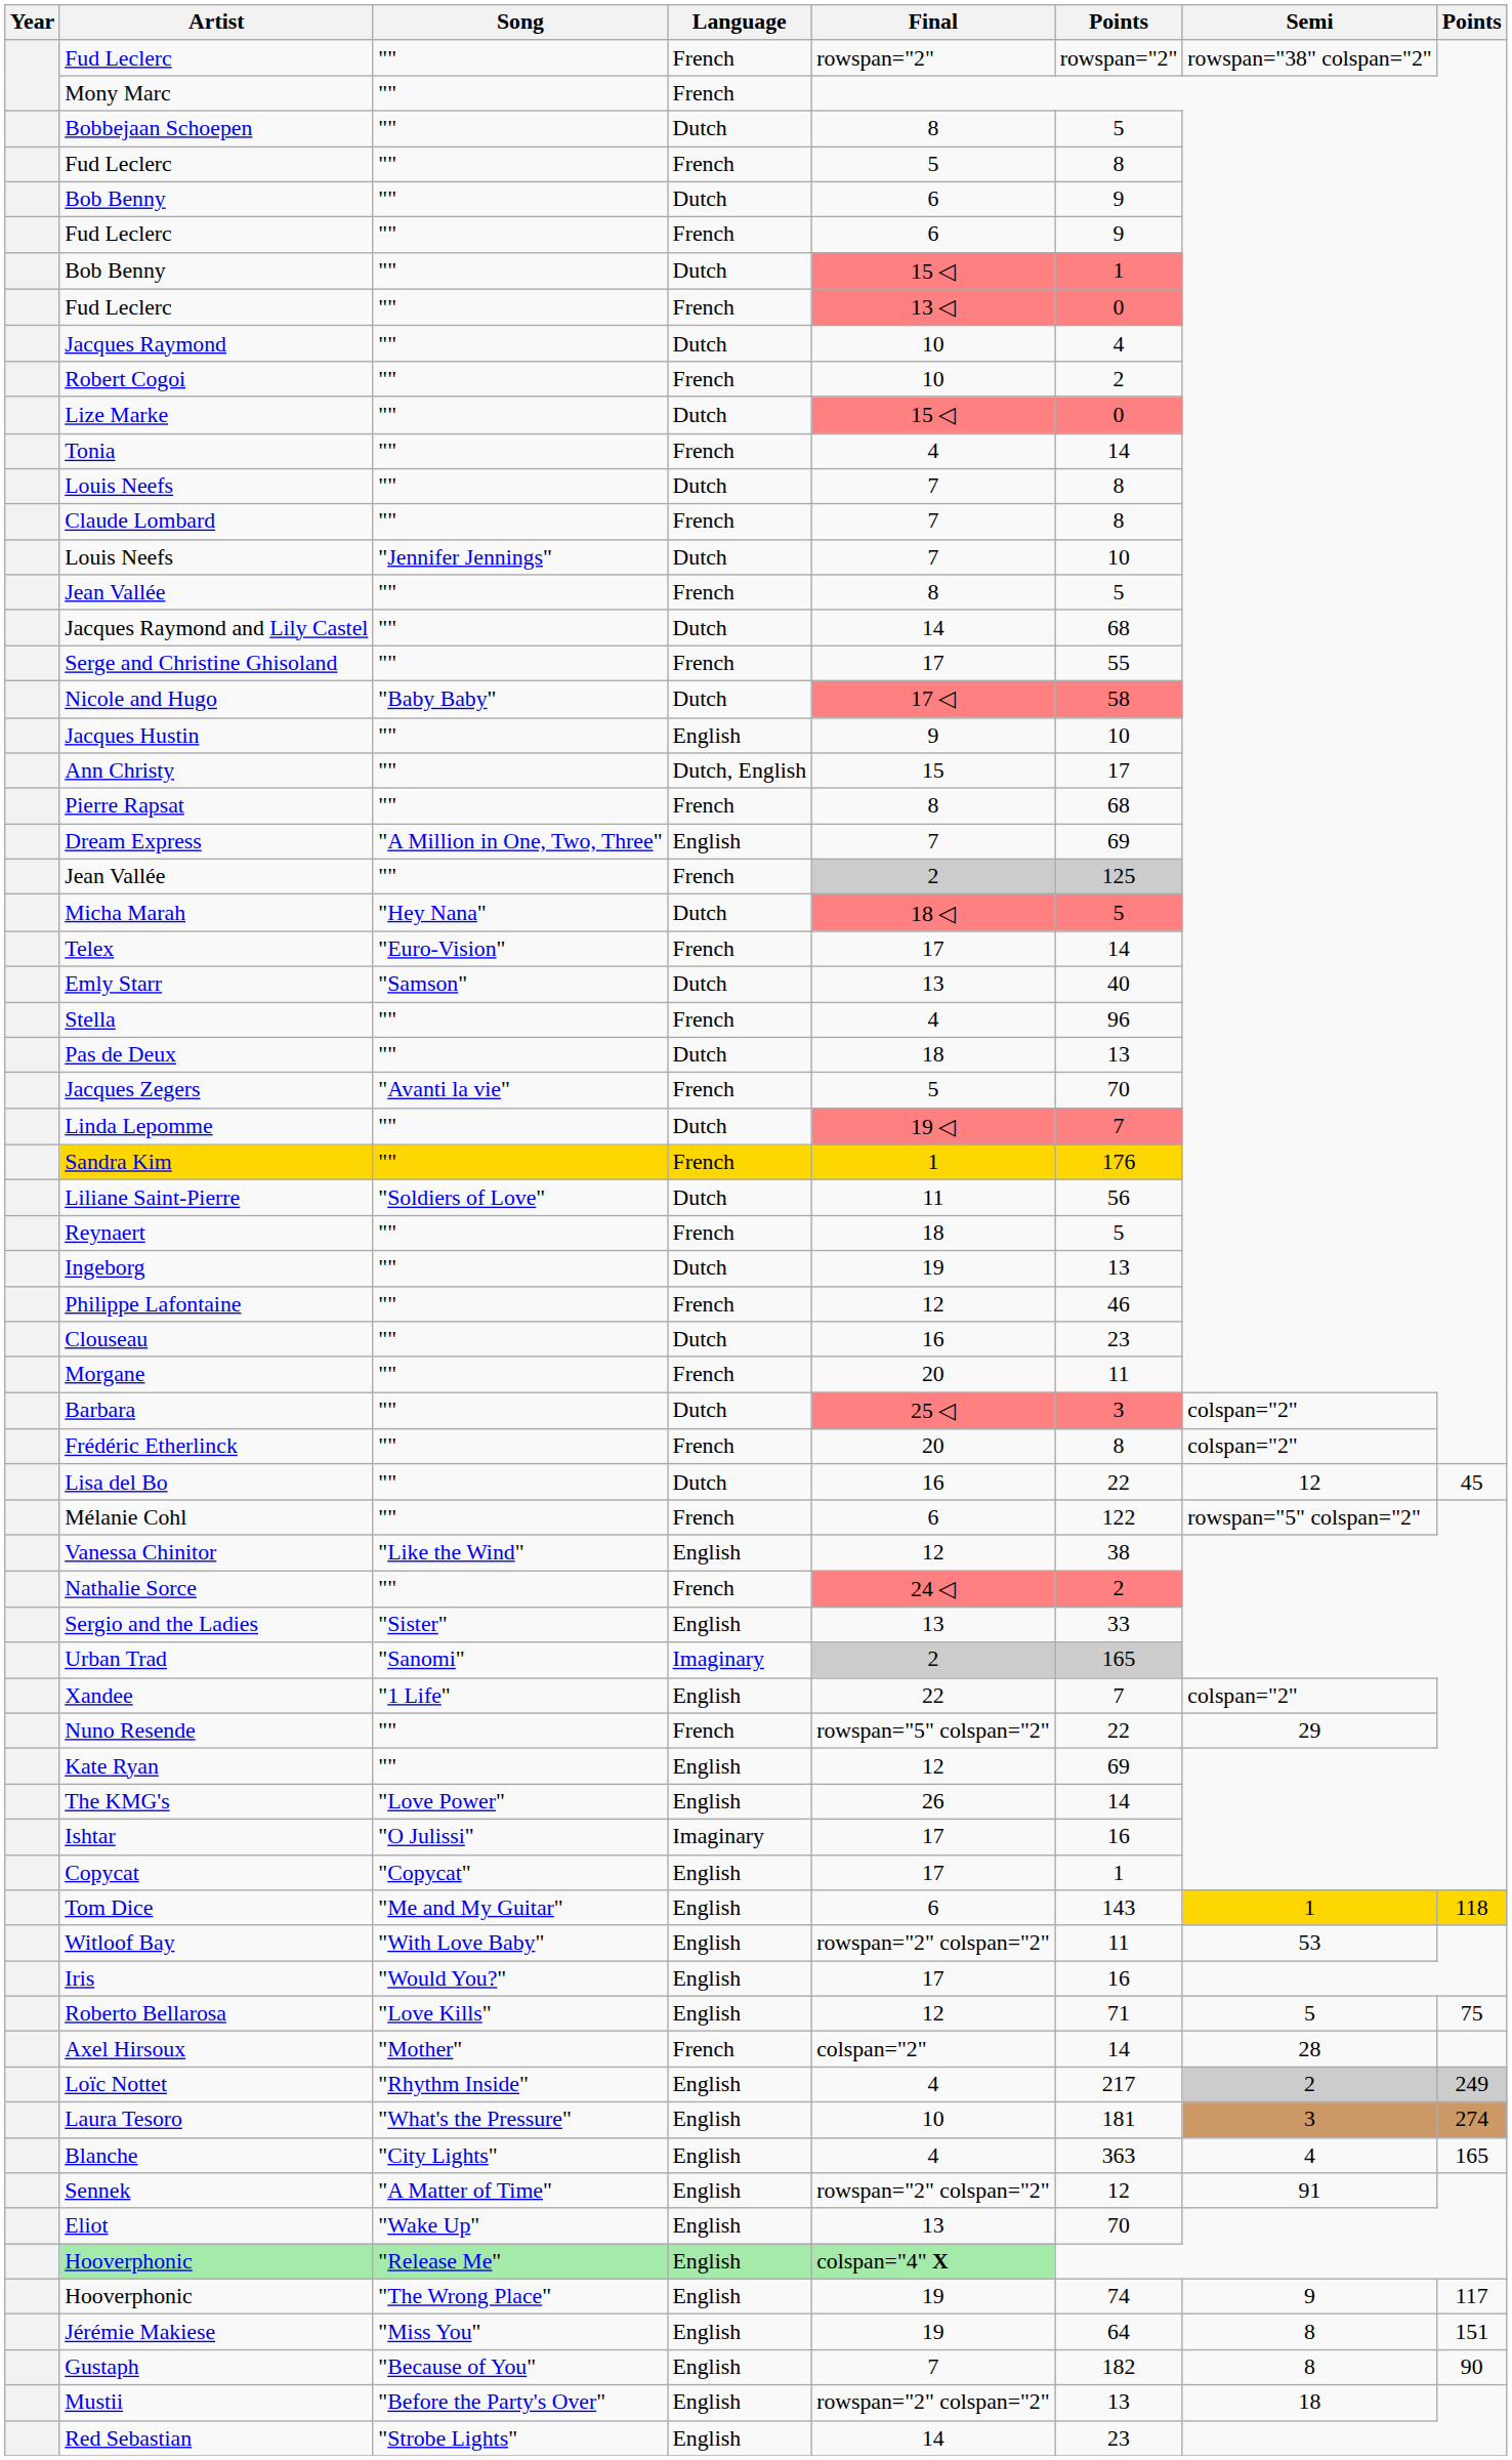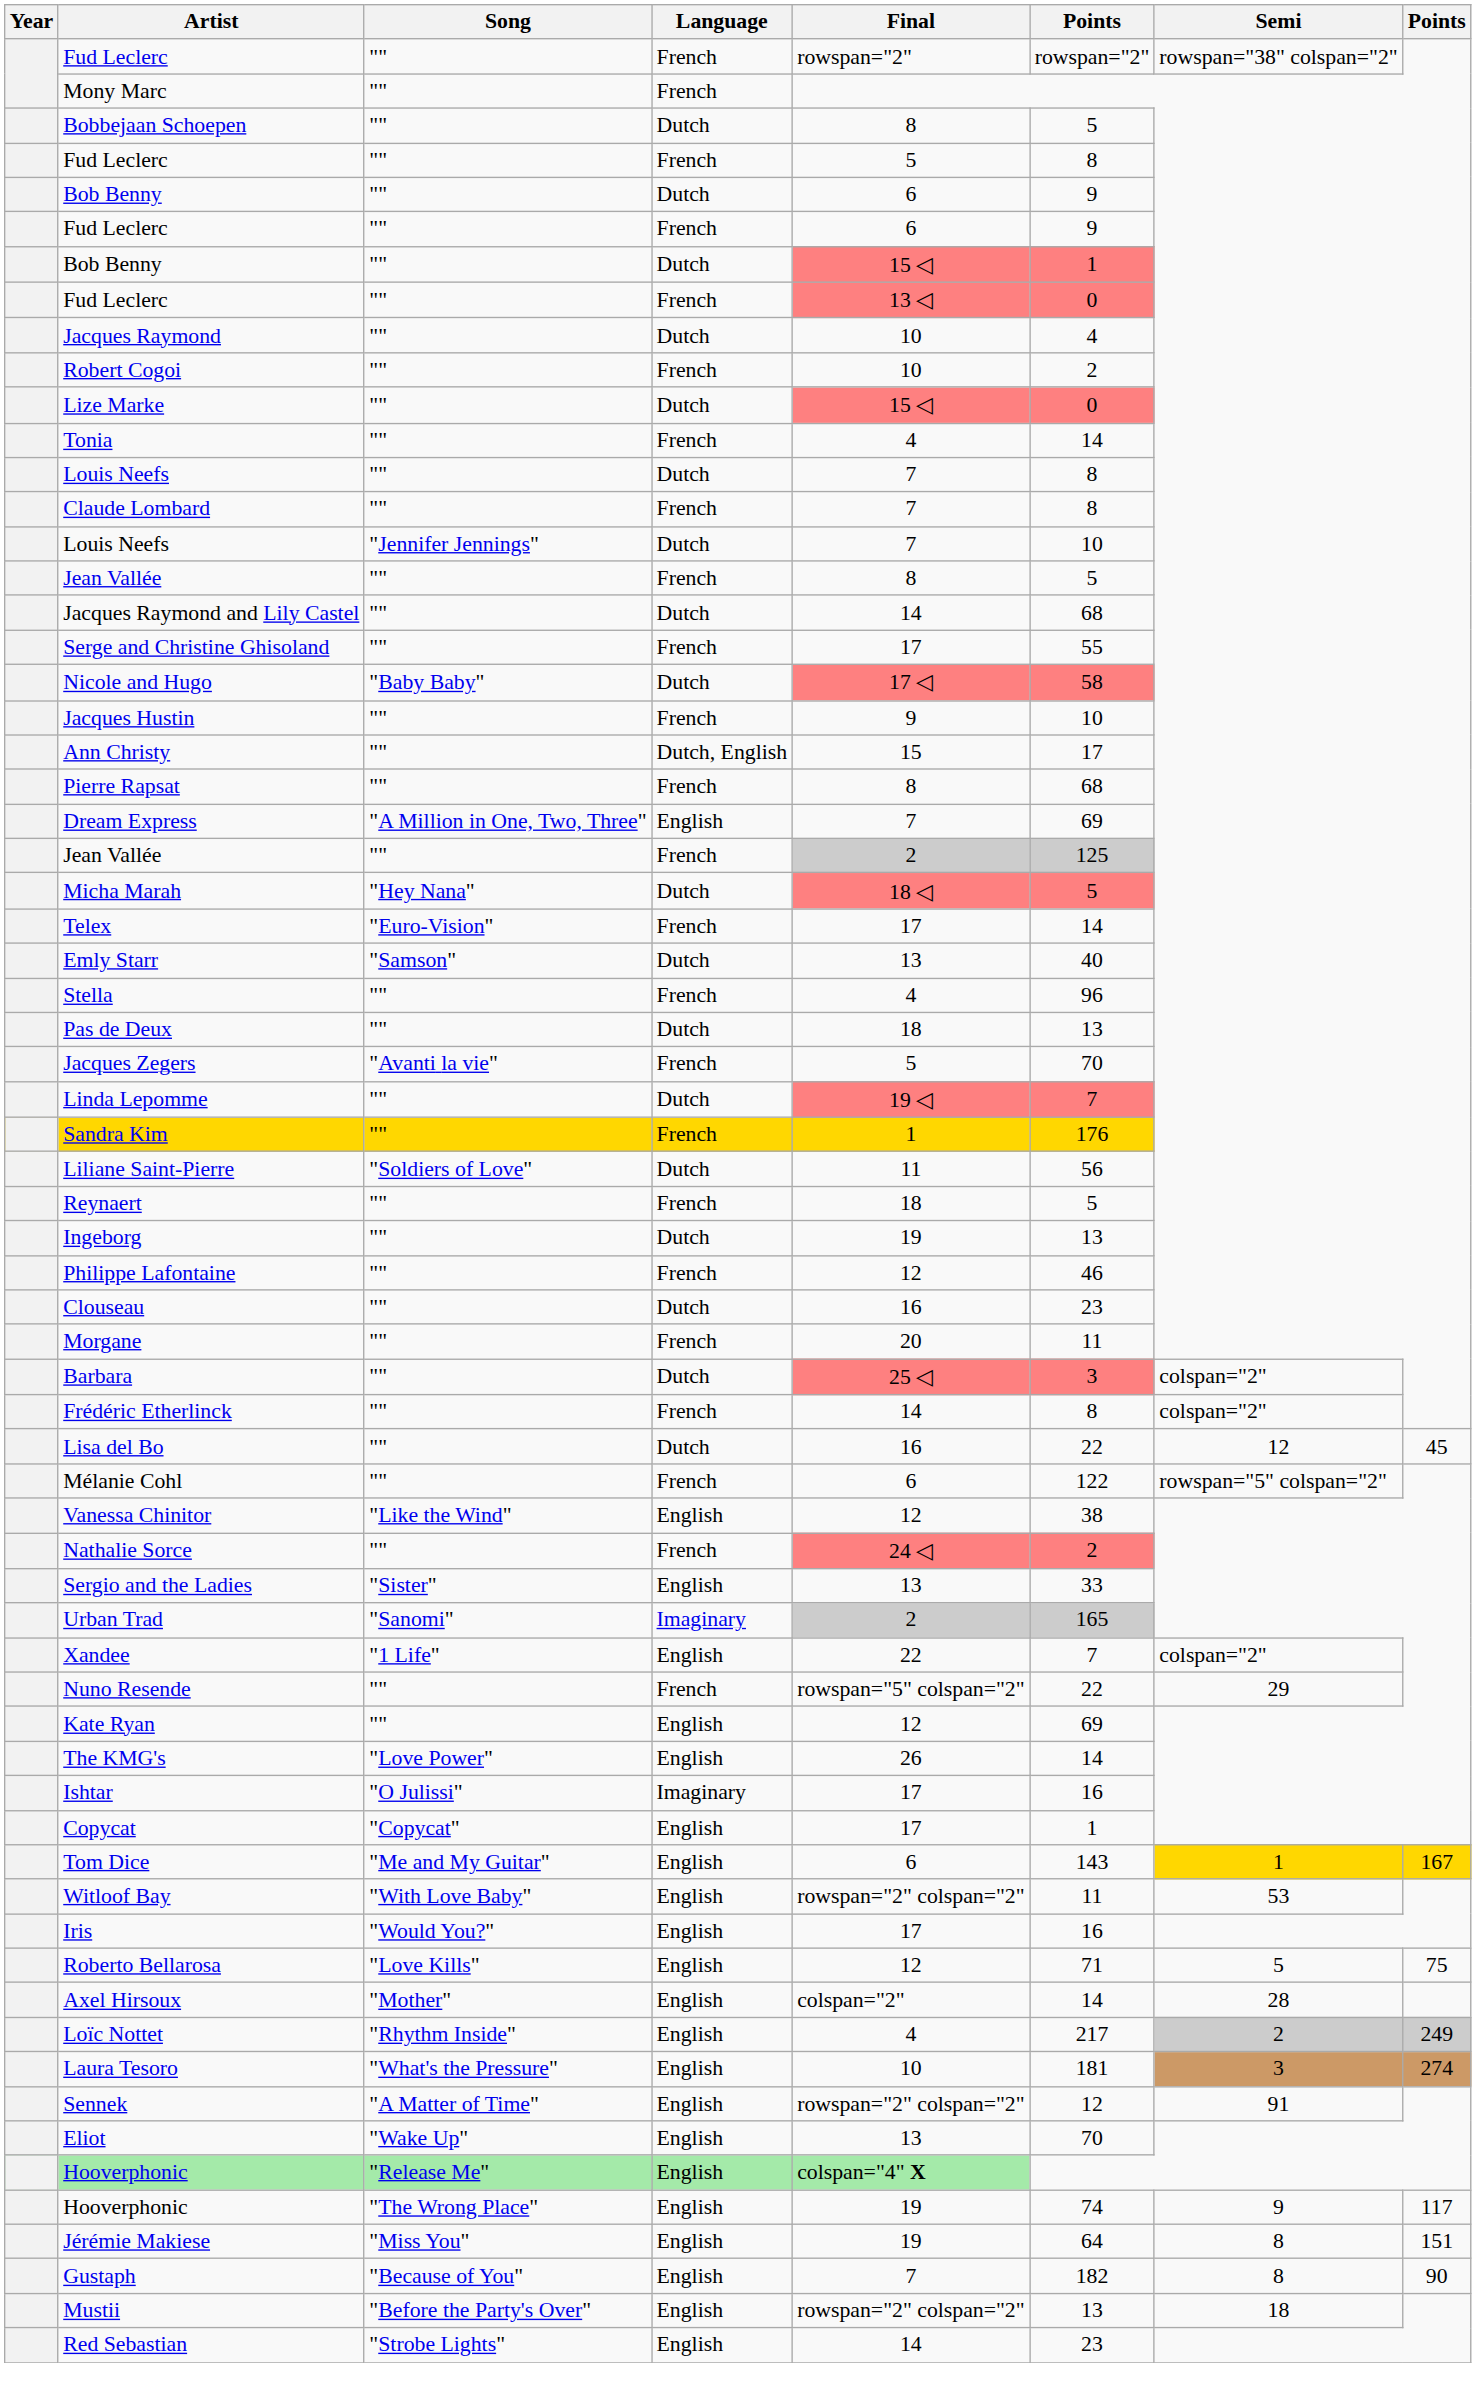Jacques Hustin | Language: English -> French
Frédéric Etherlinck | Final: 20 -> 14
Tom Dice | column 8: 118 -> 167
Axel Hirsoux | Language: French -> English
- row: Blanche | "City Lights" | English | 4 | 363 | 4 | 165
